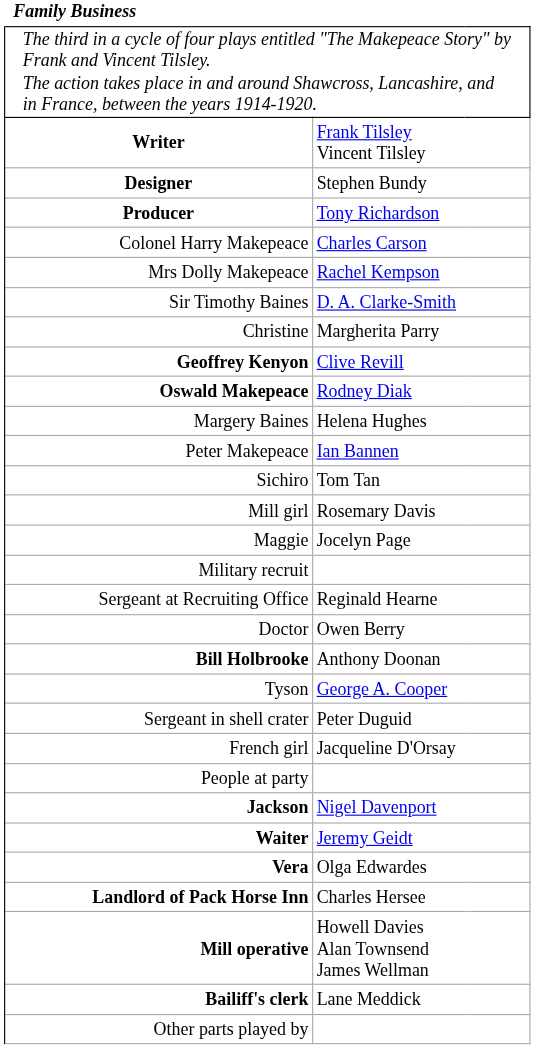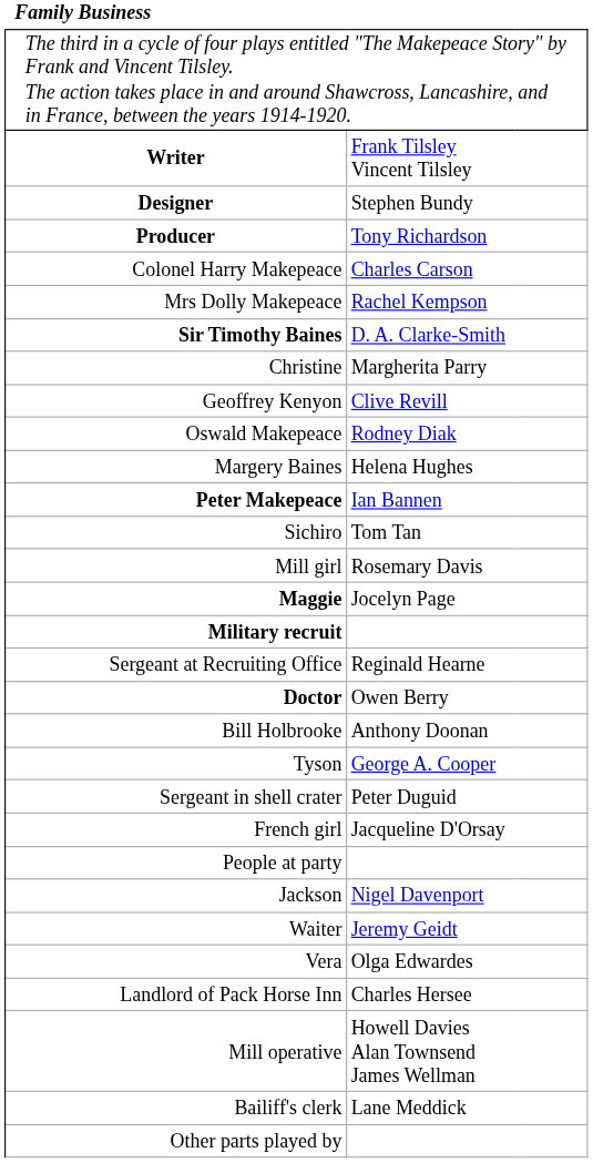Sir Timothy Baines | column 2: normal -> bold
Geoffrey Kenyon | column 2: bold -> normal
Oswald Makepeace | column 2: bold -> normal
Peter Makepeace | column 2: normal -> bold
Maggie | column 2: normal -> bold
Military recruit | column 2: normal -> bold
Doctor | column 2: normal -> bold
Bill Holbrooke | column 2: bold -> normal
Jackson | column 2: bold -> normal
Waiter | column 2: bold -> normal
Vera | column 2: bold -> normal
Landlord of Pack Horse Inn | column 2: bold -> normal
Mill operative | column 2: bold -> normal
Bailiff's clerk | column 2: bold -> normal
